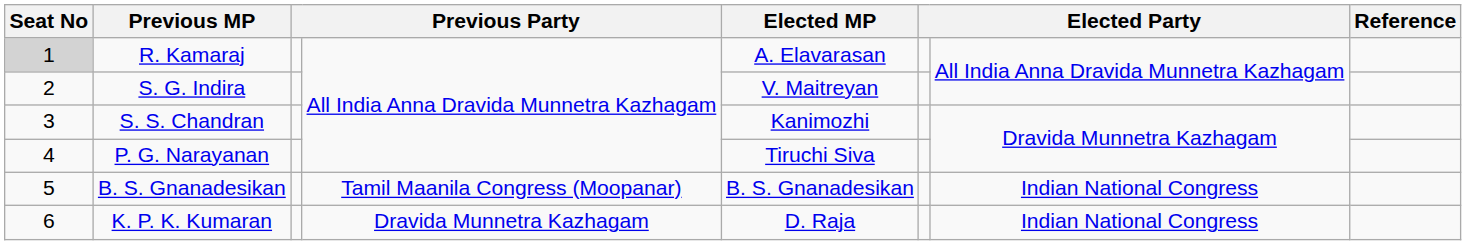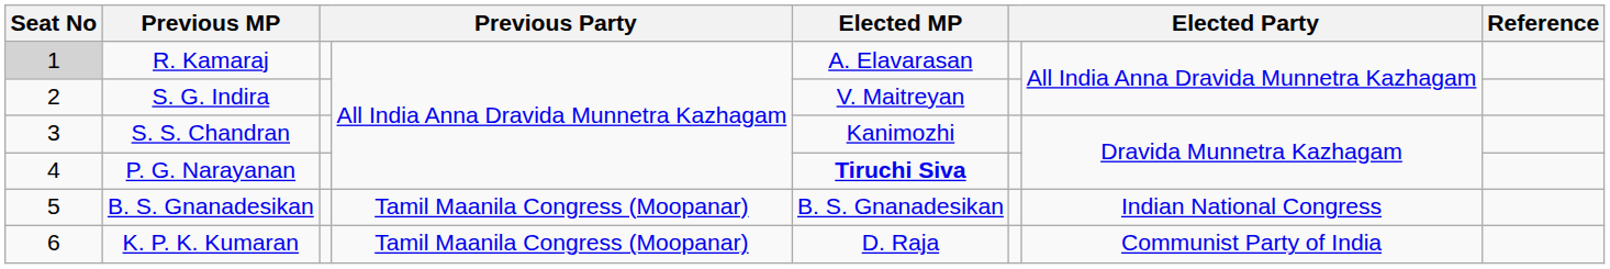P. G. Narayanan | Elected MP: normal -> bold
K. P. K. Kumaran | column 4: Dravida Munnetra Kazhagam -> Tamil Maanila Congress (Moopanar)
K. P. K. Kumaran | column 7: Indian National Congress -> Communist Party of India
